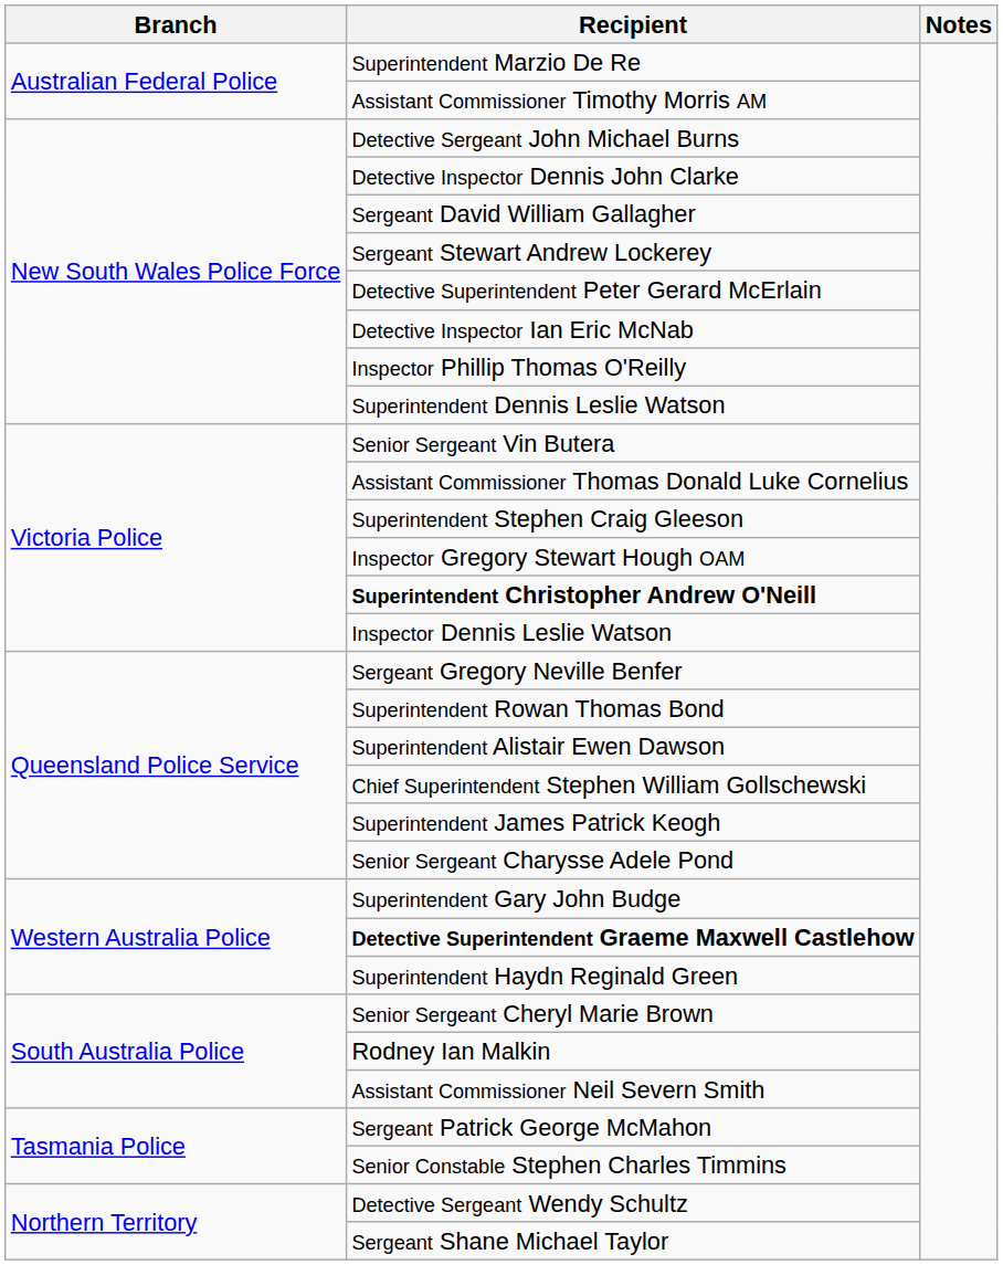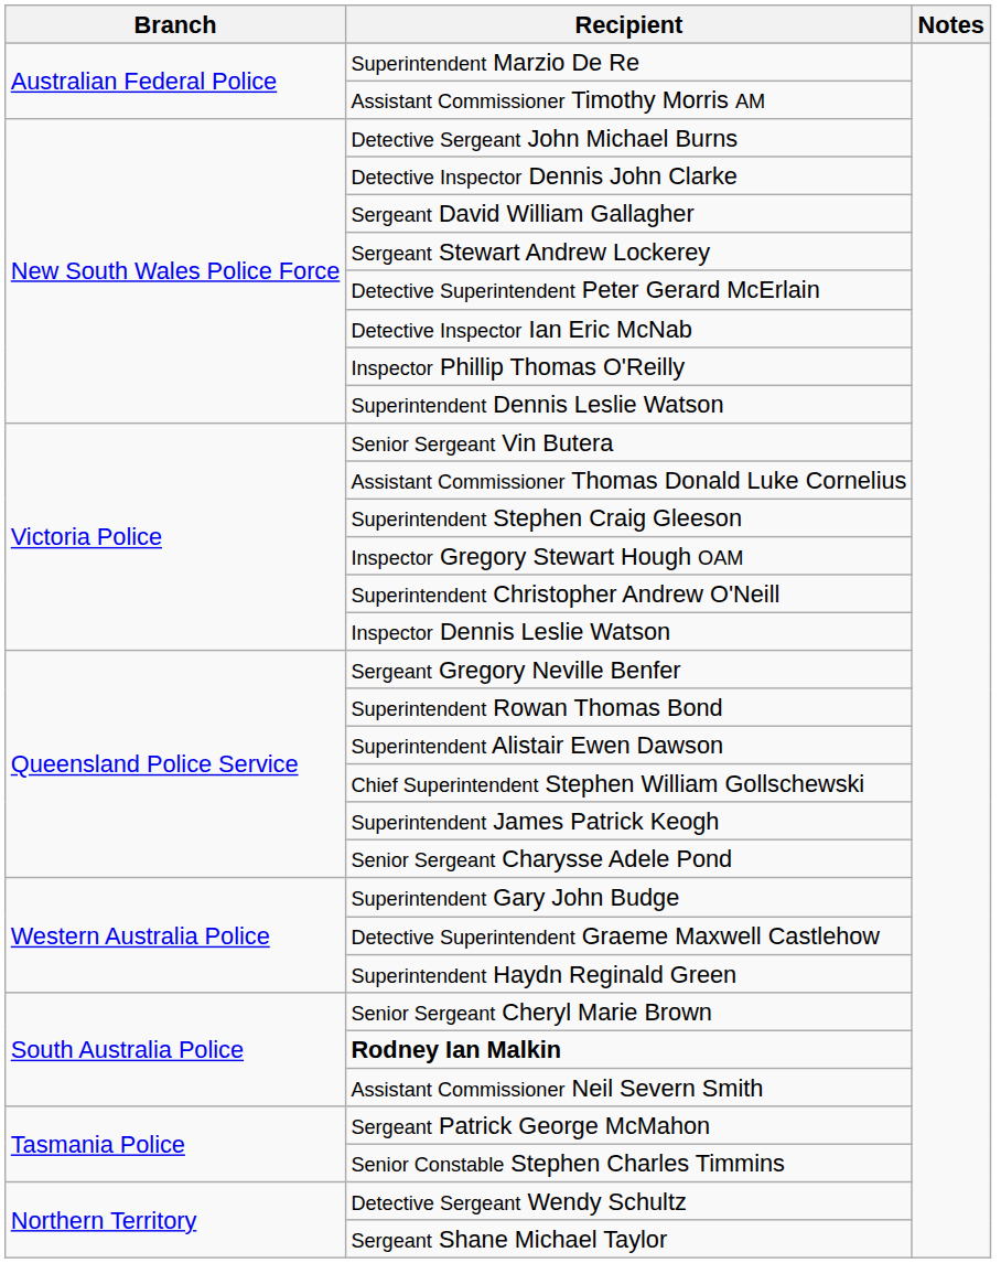Superintendent Christopher Andrew O'Neill | Recipient: bold -> normal
Detective Superintendent Graeme Maxwell Castlehow | Recipient: bold -> normal
Rodney Ian Malkin | Recipient: normal -> bold
